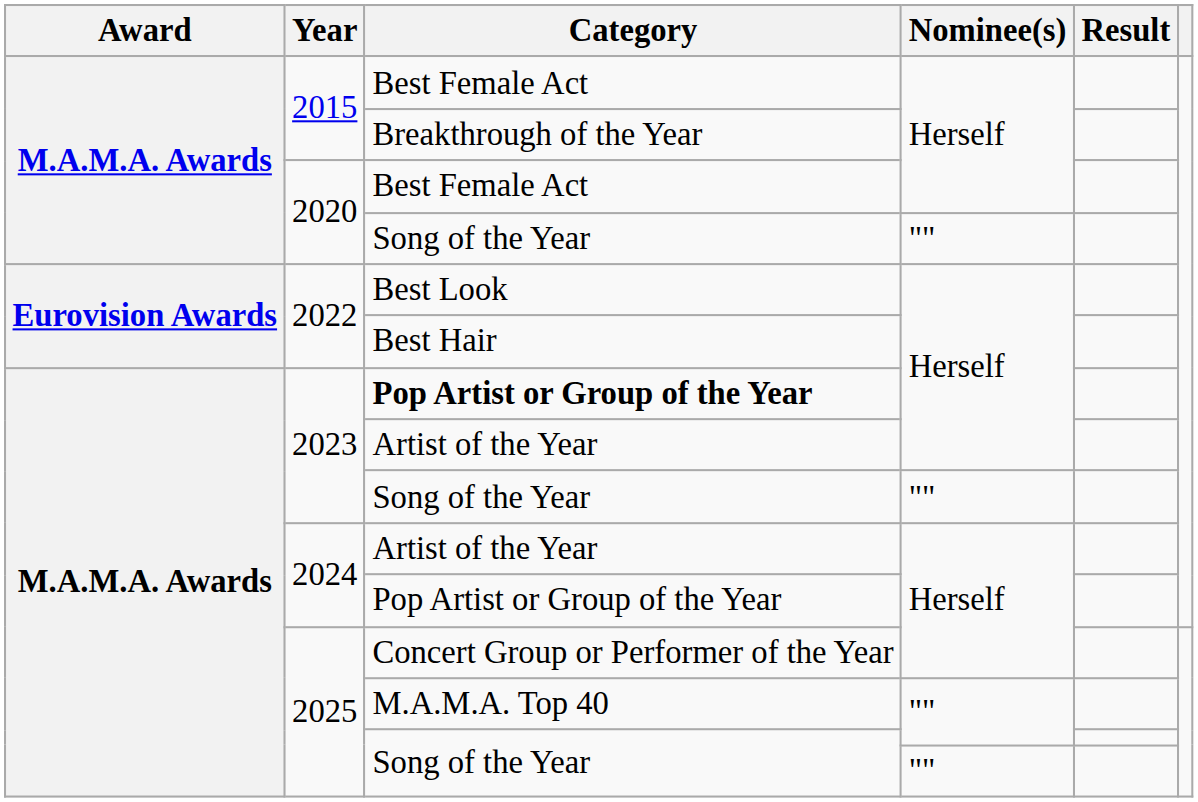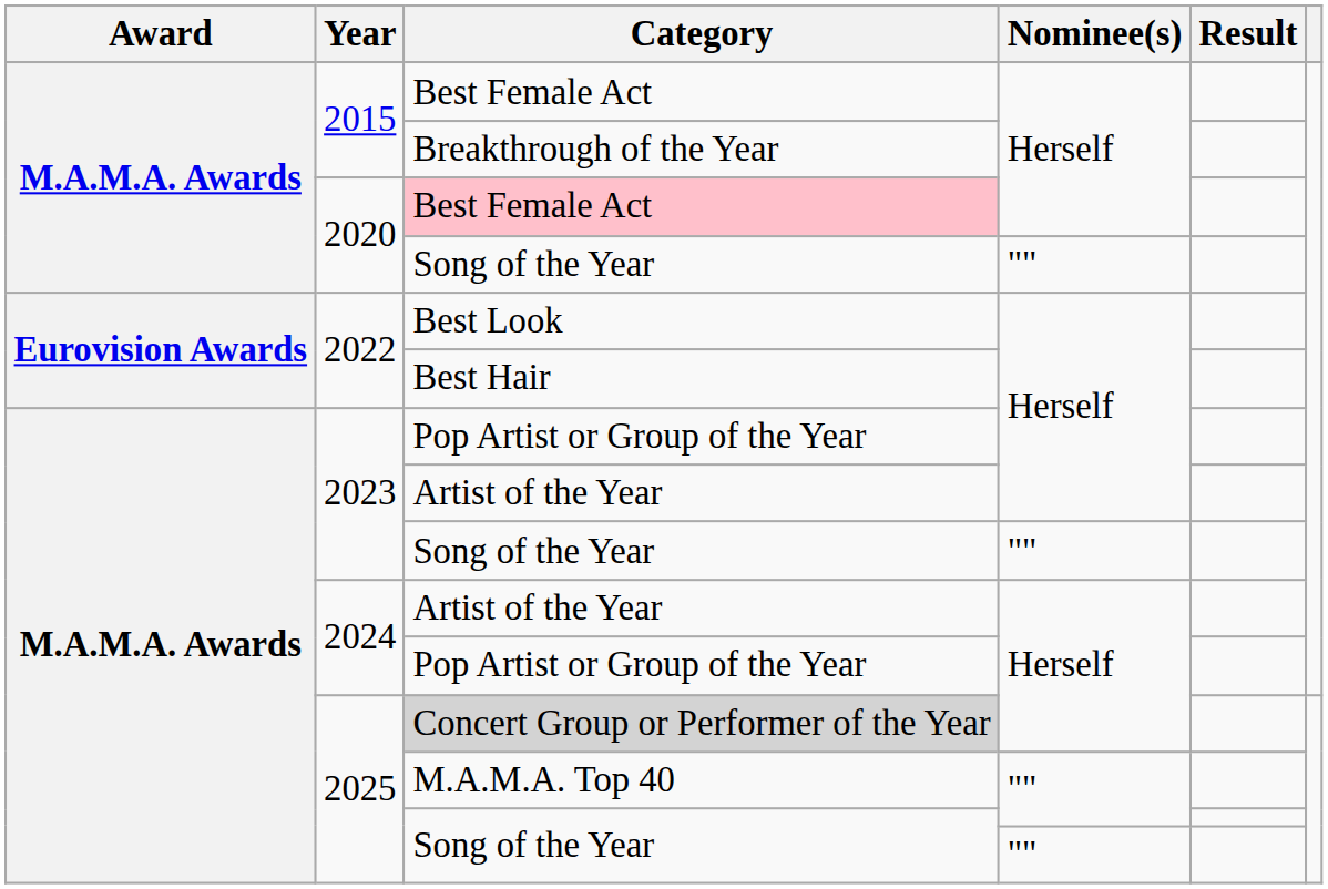2020 / Best Female Act | Category: no background -> pink background
2023 / Pop Artist or Group of the Year | Category: bold -> normal
Concert Group or Performer of the Year | Category: no background -> lightgrey background
